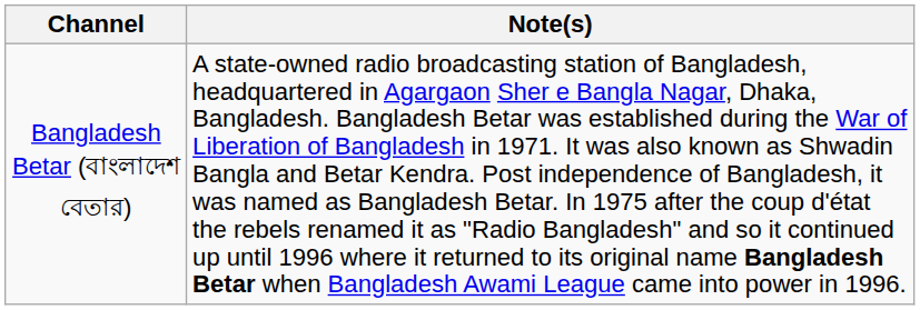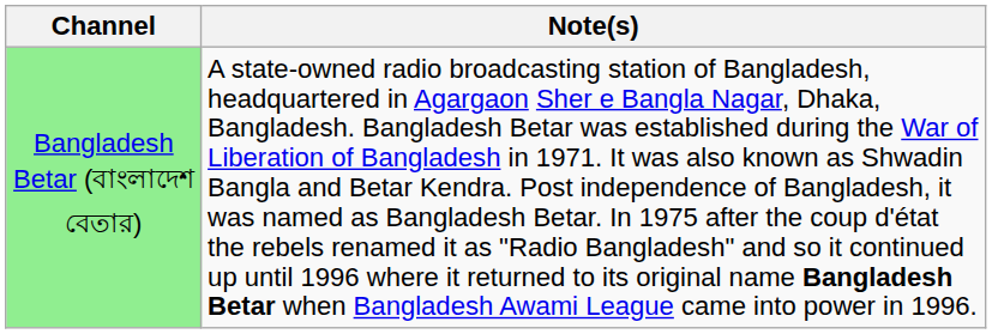Bangladesh Betar (বাংলাদেশ বেতার) | Channel: no background -> lightgreen background
